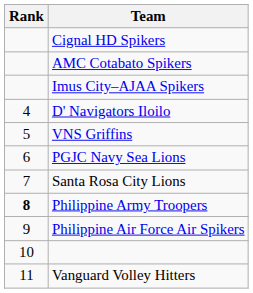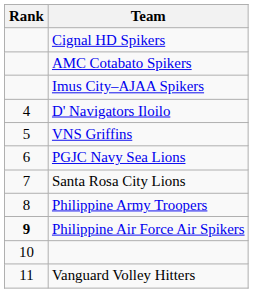Philippine Army Troopers | Rank: bold -> normal
Philippine Air Force Air Spikers | Rank: normal -> bold
